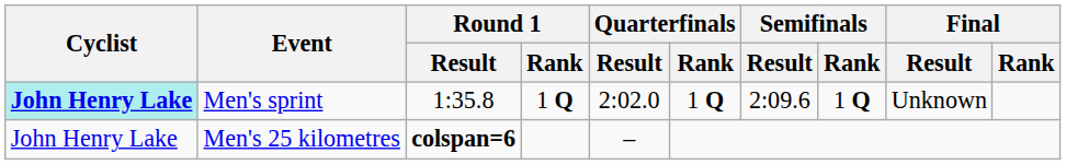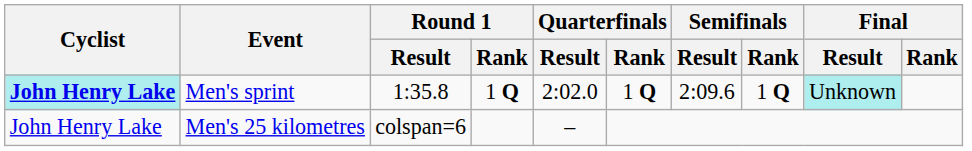Men's sprint | Final / Result: no background -> paleturquoise background
Men's 25 kilometres | Round 1 / Result: bold -> normal
